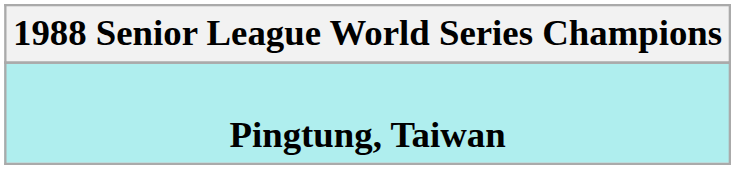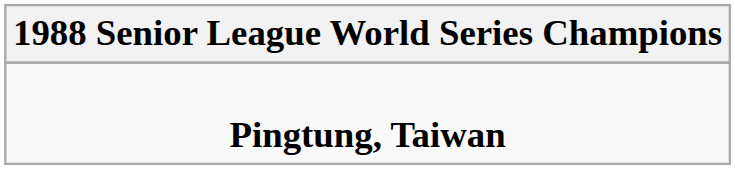row 2 | column 1: paleturquoise background -> no background
